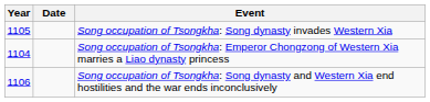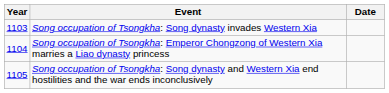columns swapped: Date <-> Event
row 2 | Year: 1105 -> 1103
row 4 | Year: 1106 -> 1105
